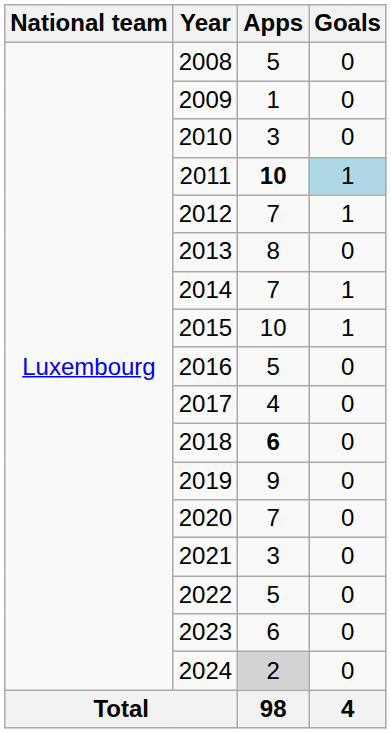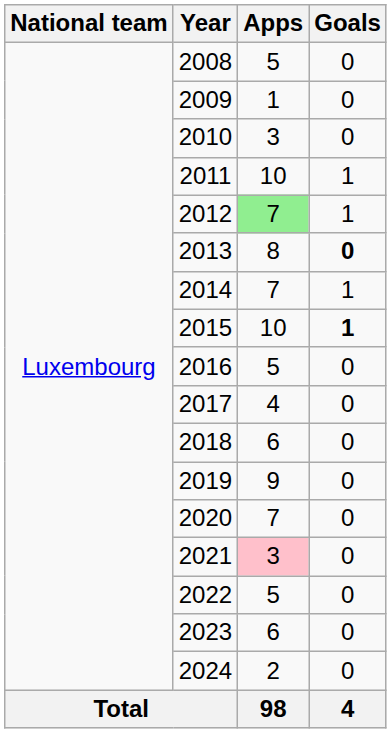2011 | Apps: bold -> normal
2011 | Goals: lightblue background -> no background
2012 | Apps: no background -> lightgreen background
2013 | Goals: normal -> bold
2015 | Goals: normal -> bold
2018 | Apps: bold -> normal
2021 | Apps: no background -> pink background
2024 | Apps: lightgrey background -> no background
